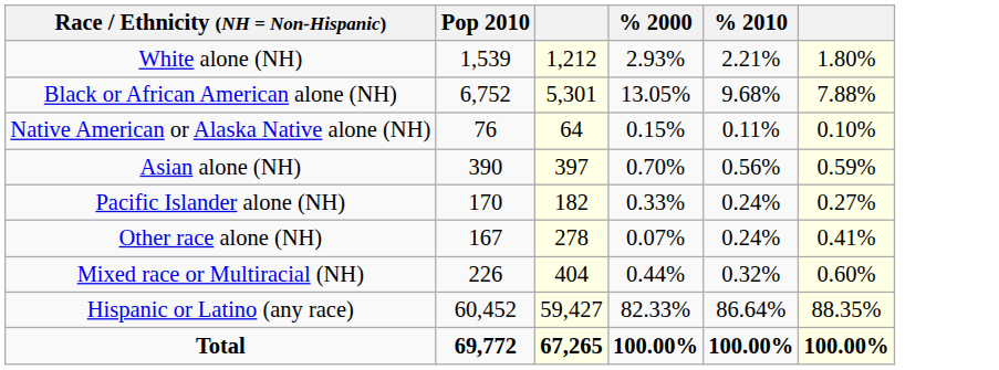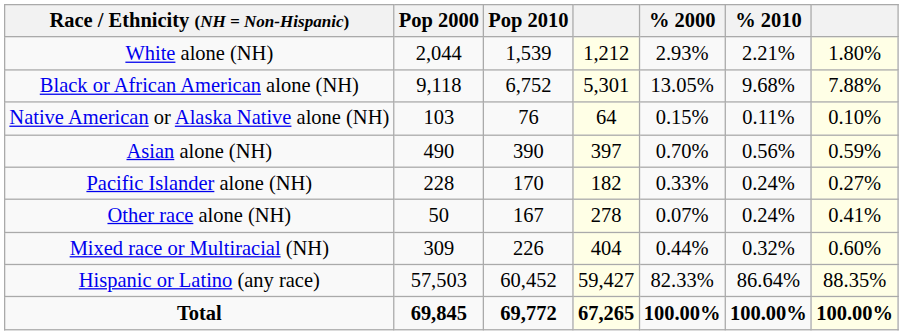+ column: Pop 2000 | 2,044 | 9,118 | 103 | 490 | 228 | 50 | 309 | 57,503 | 69,845
